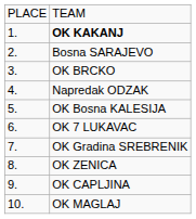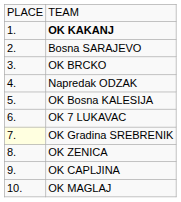OK Gradina SREBRENIK | column 1: no background -> lightyellow background
